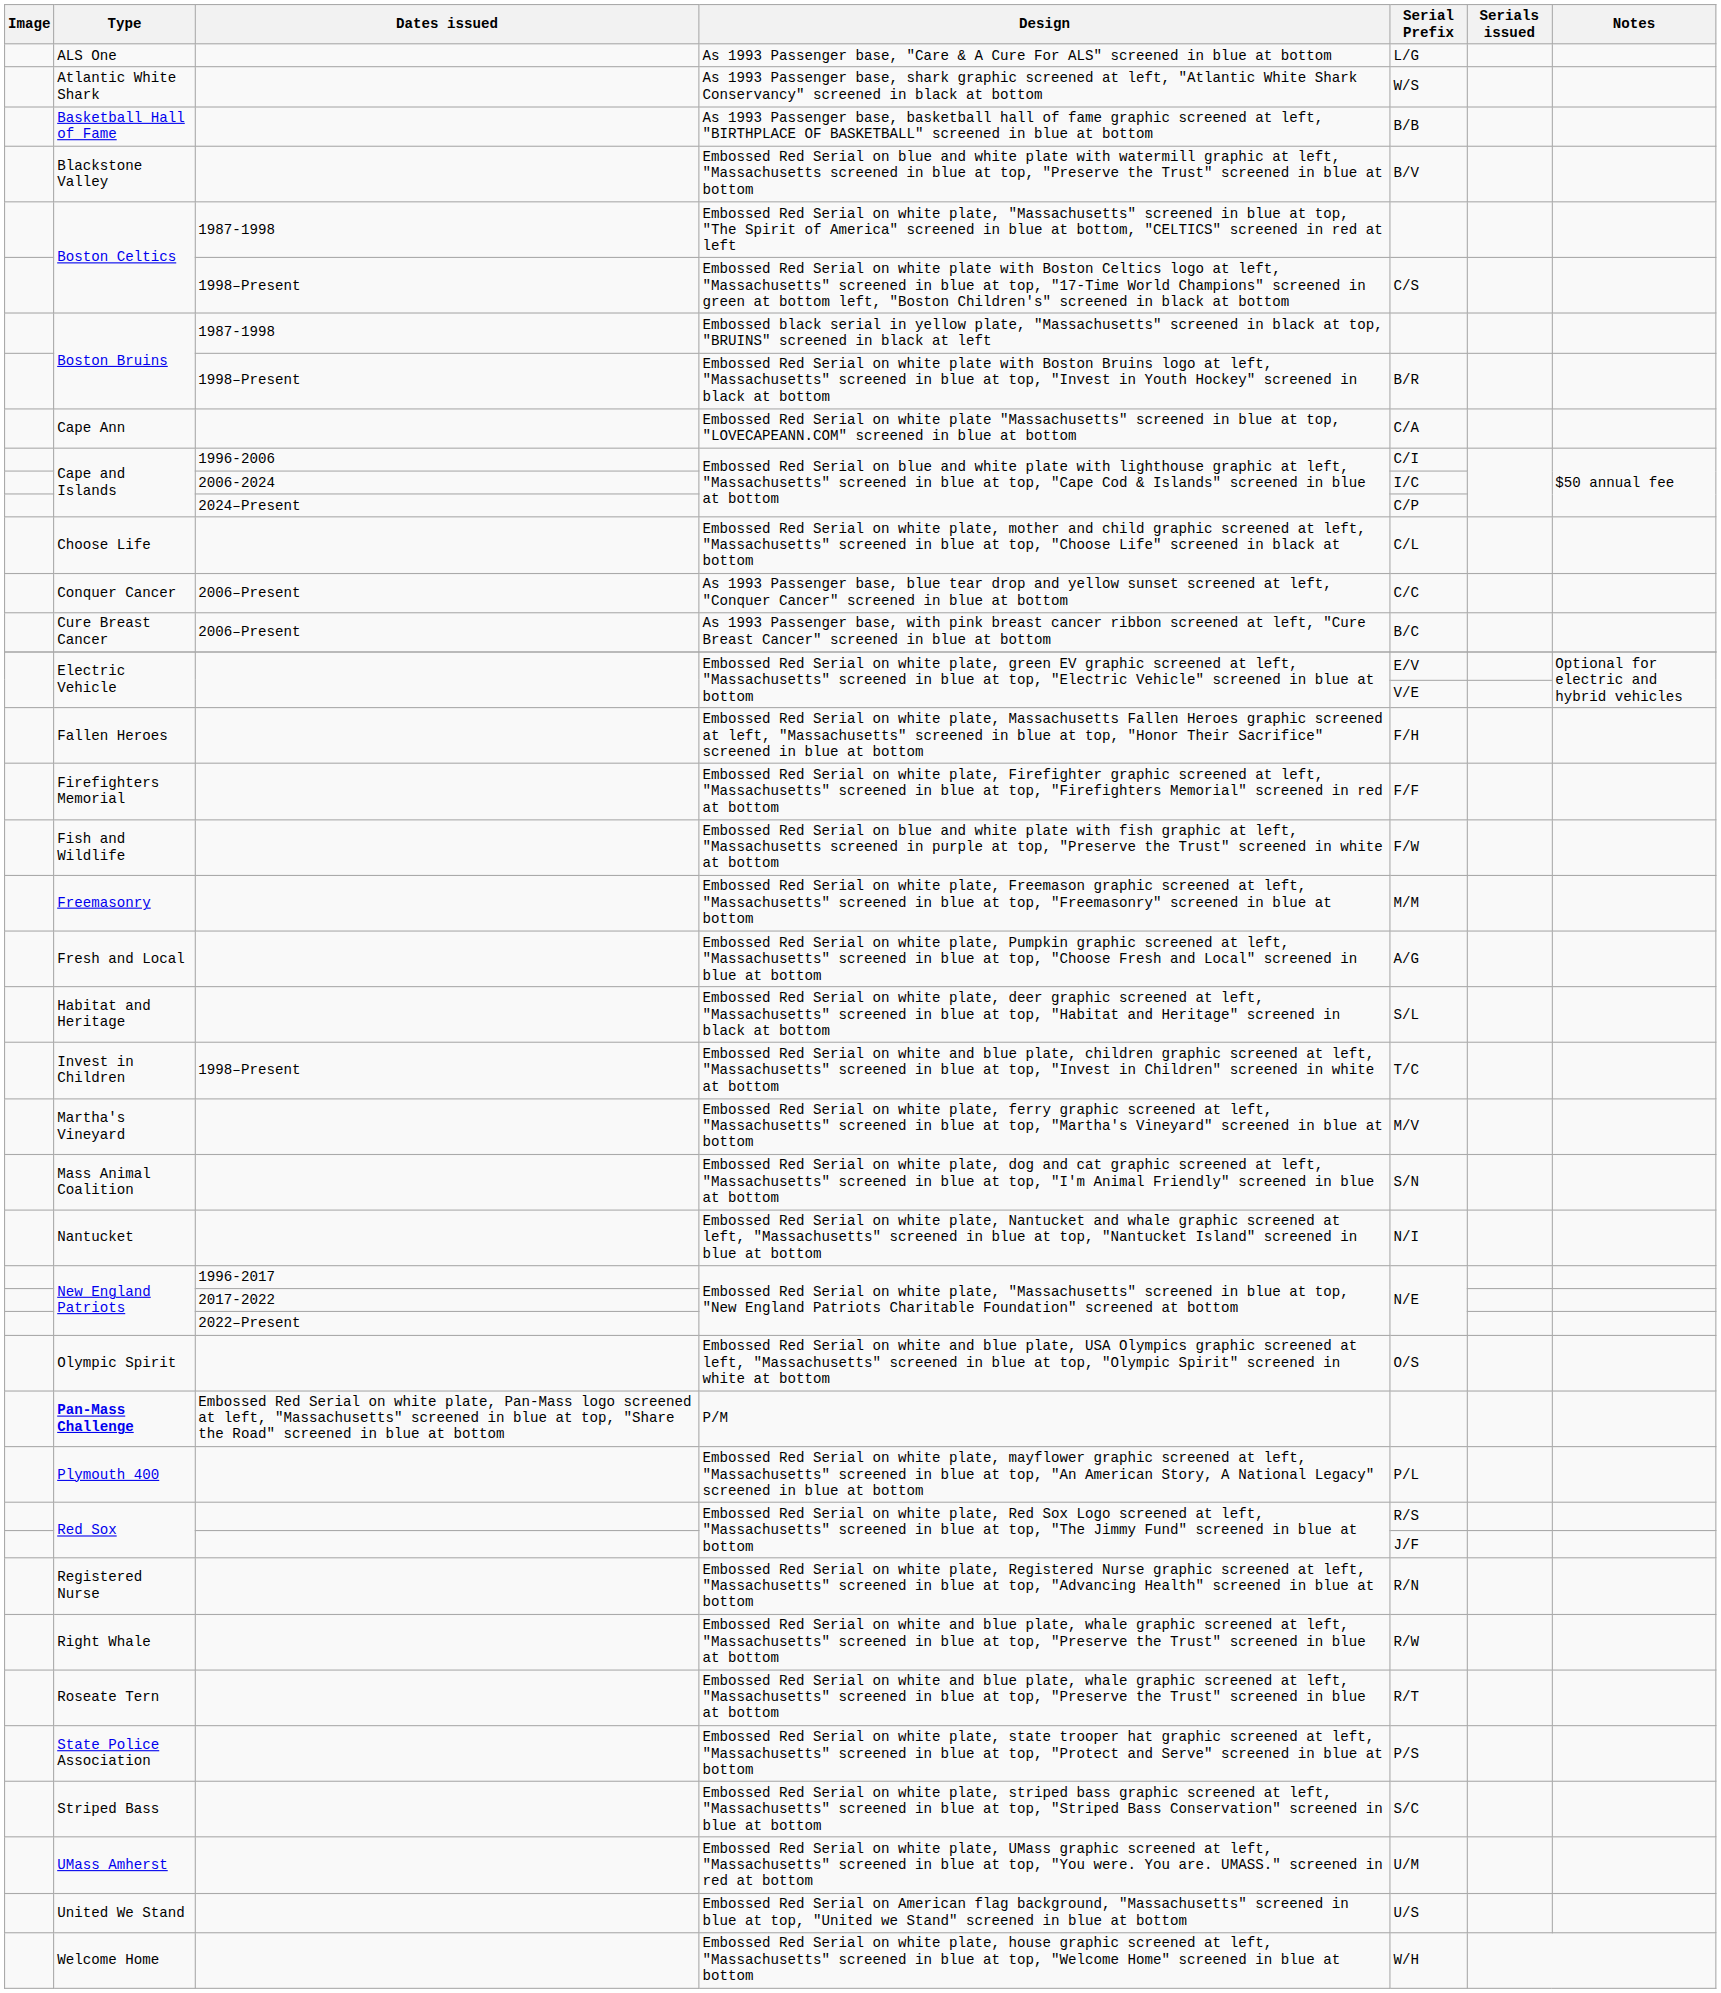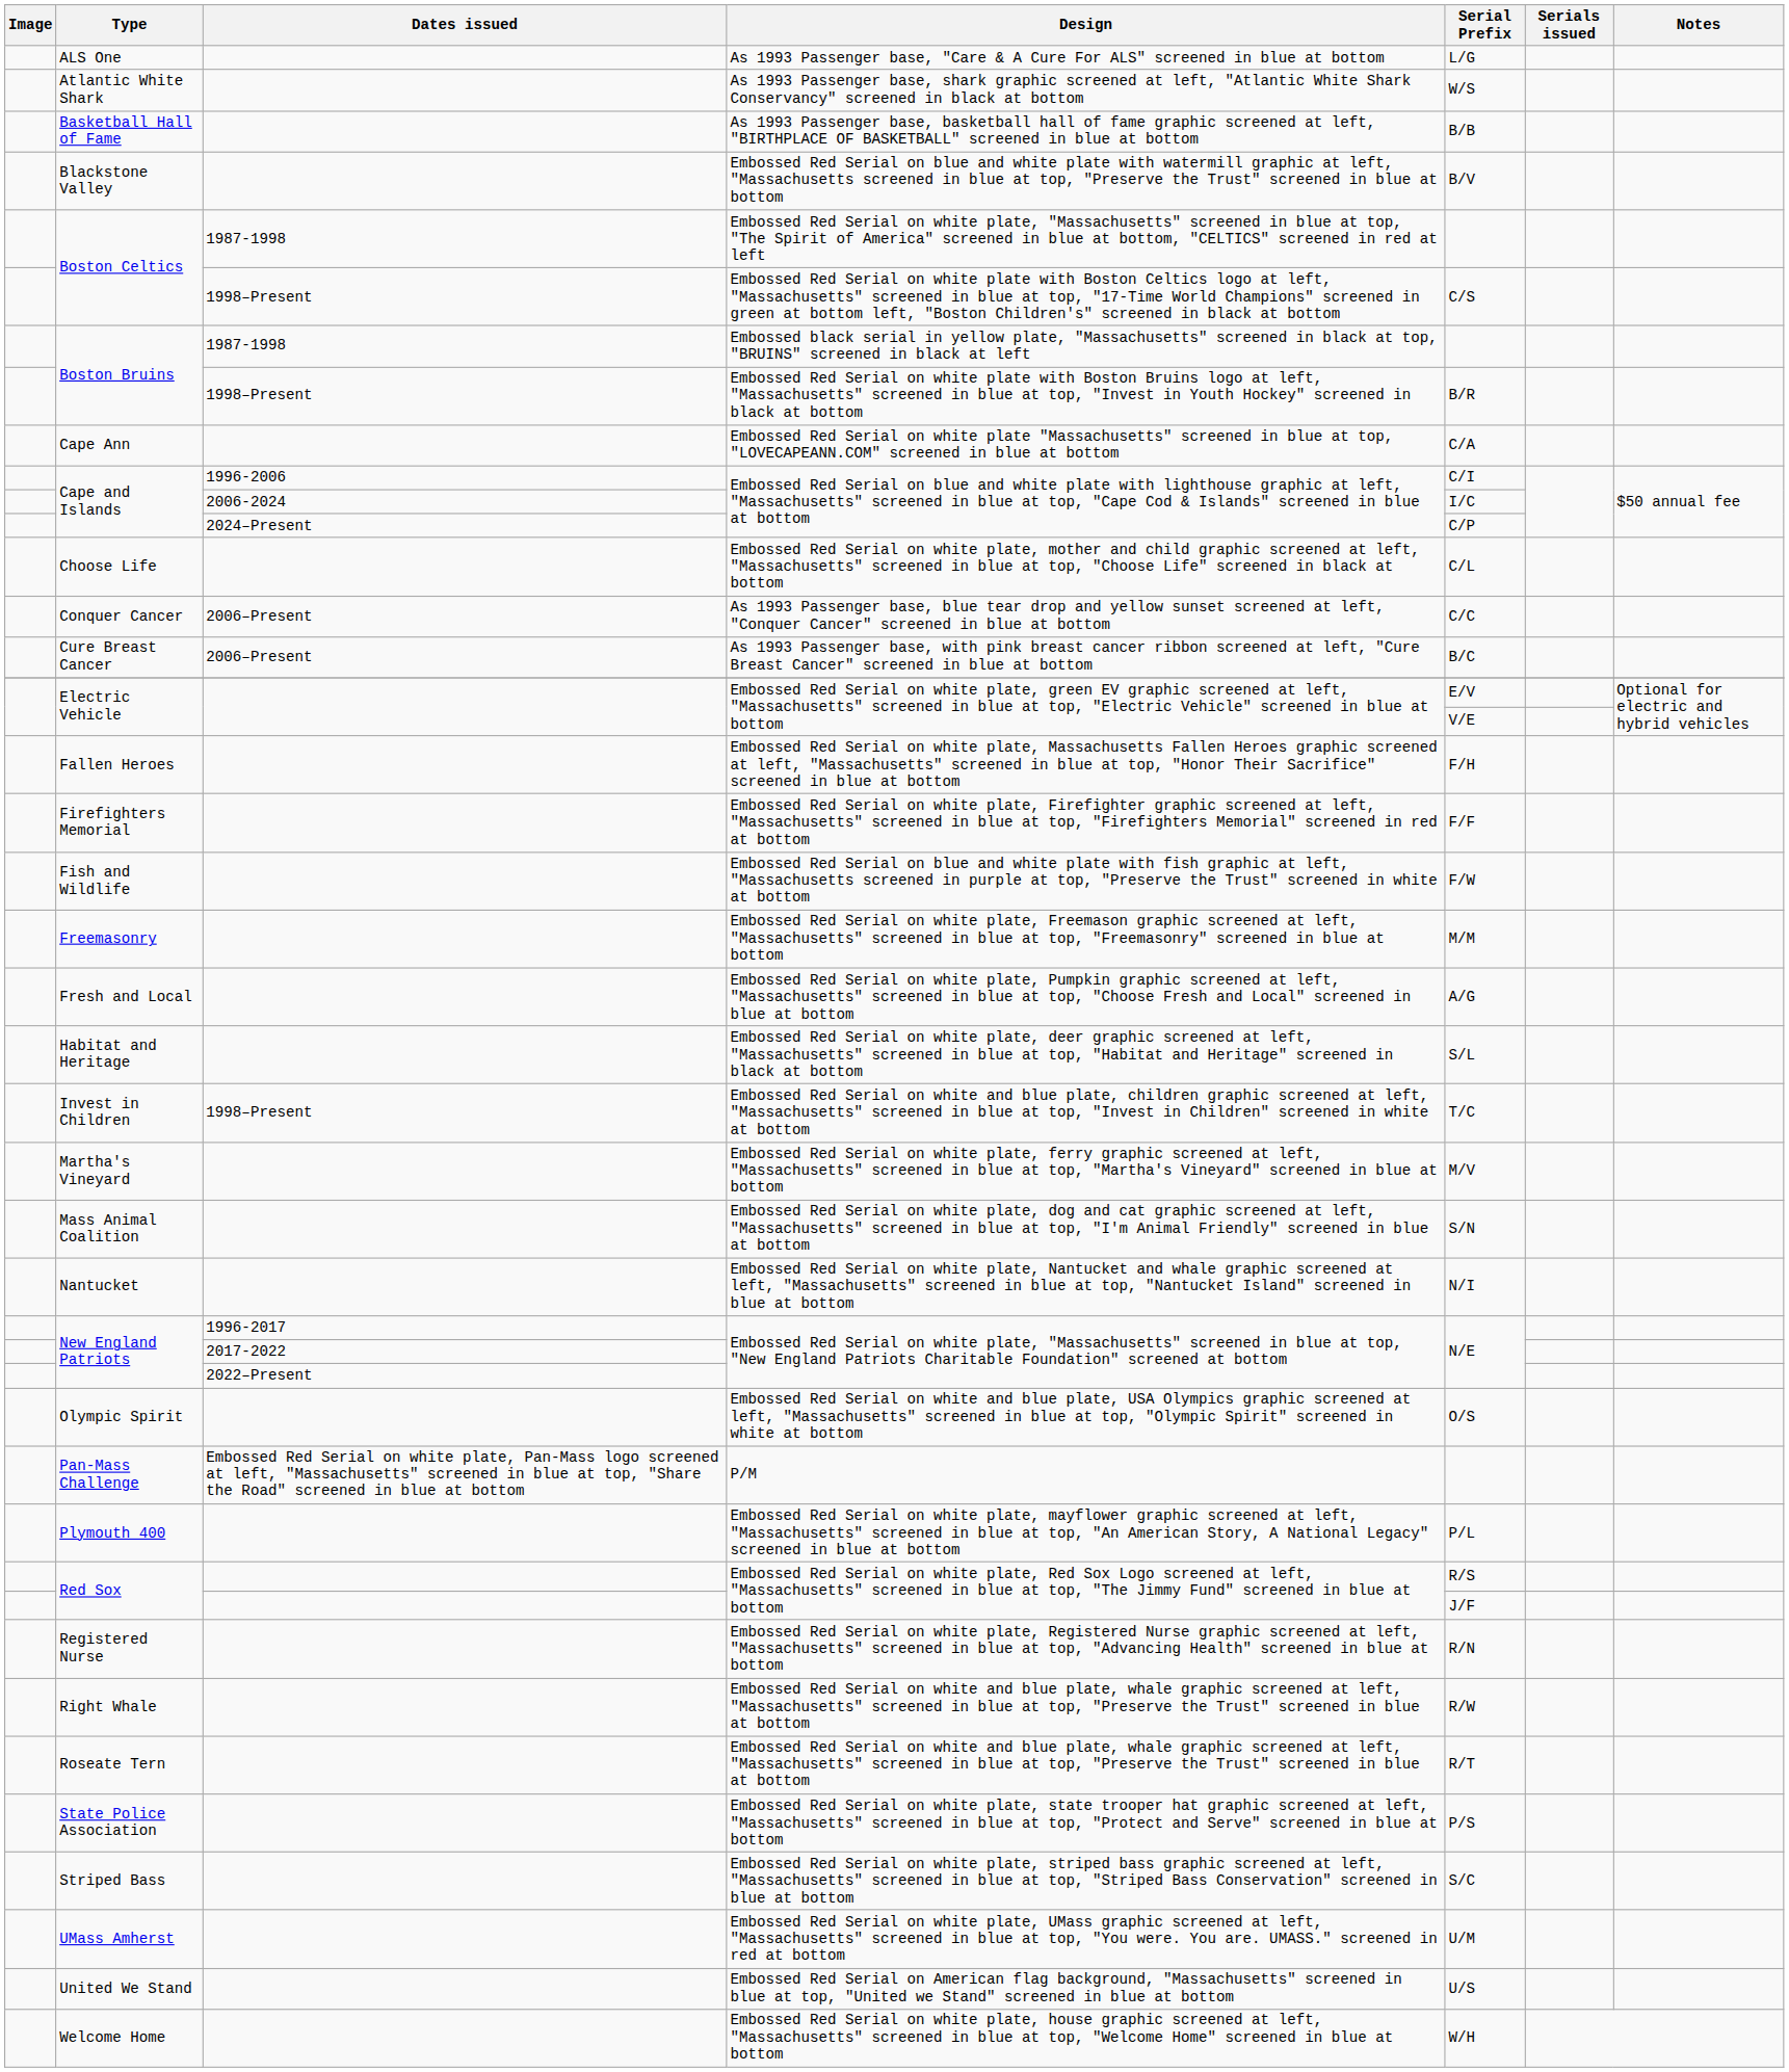P/M | Type: bold -> normal
